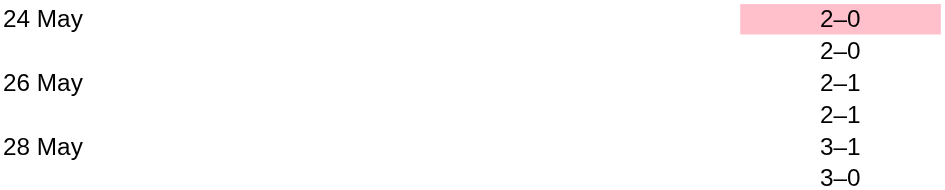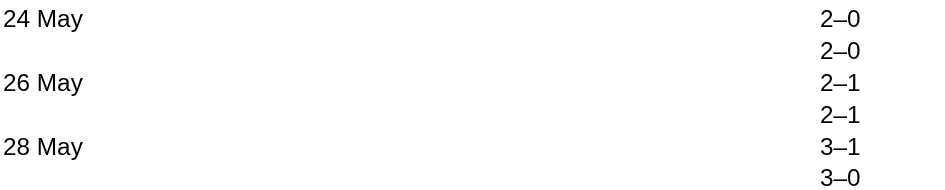24 May | column 2: pink background -> no background
